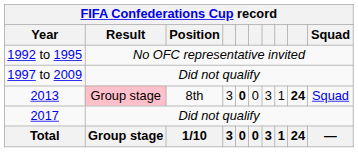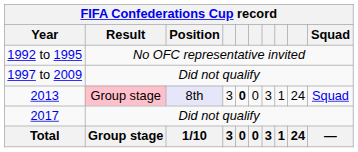2013 | Position: no background -> lavender background
2013 | column 9: bold -> normal
